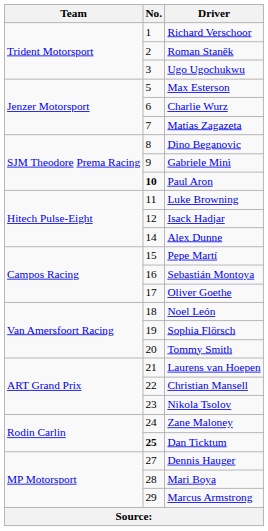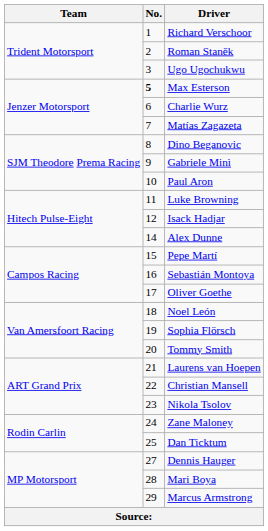Max Esterson | No.: normal -> bold
Paul Aron | No.: bold -> normal
Dan Ticktum | No.: bold -> normal
